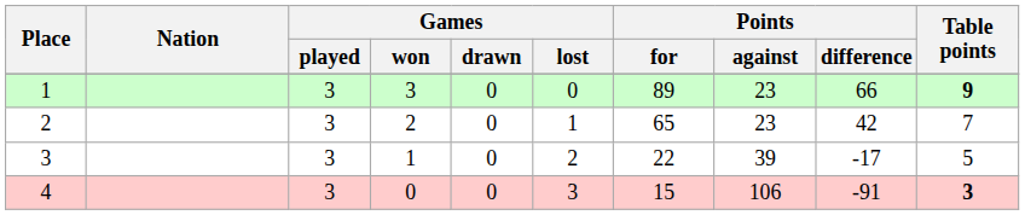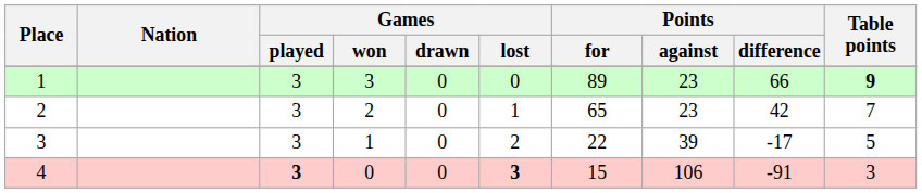4 | Games / played: normal -> bold
4 | Games / lost: normal -> bold
4 | Table points: bold -> normal
